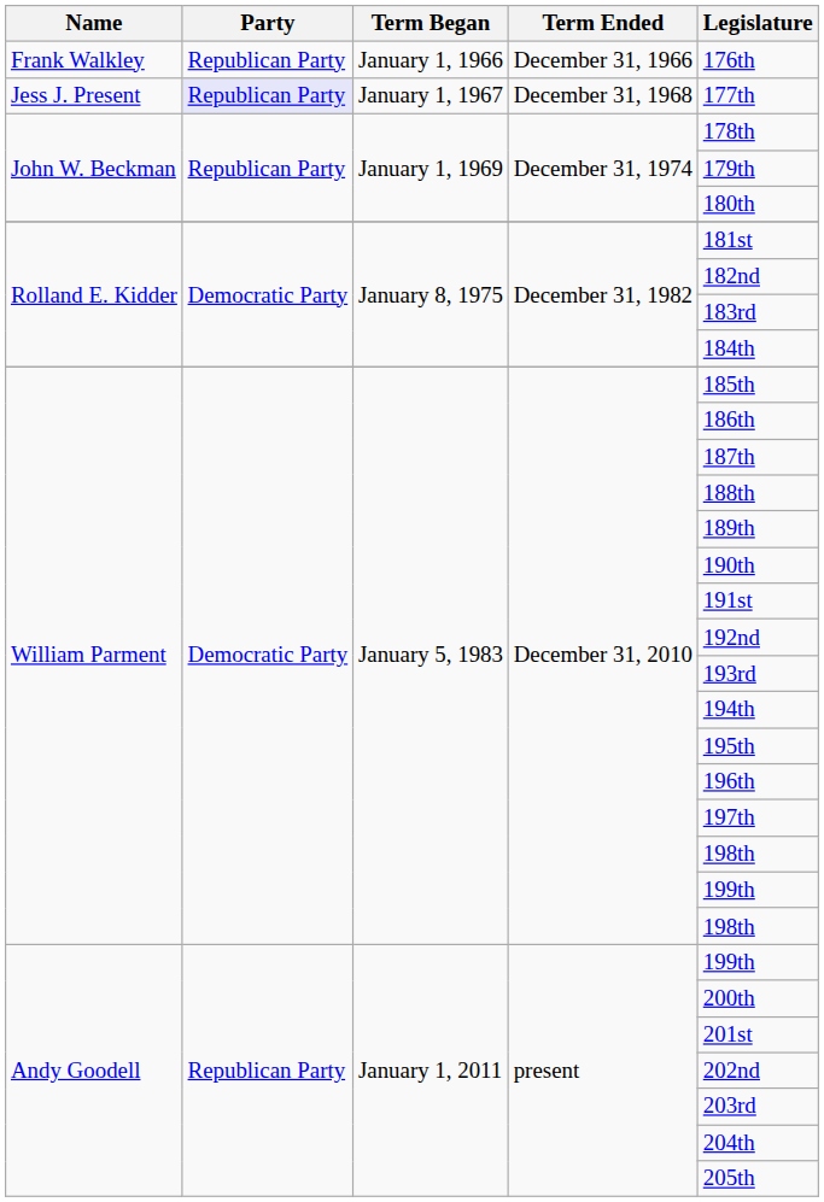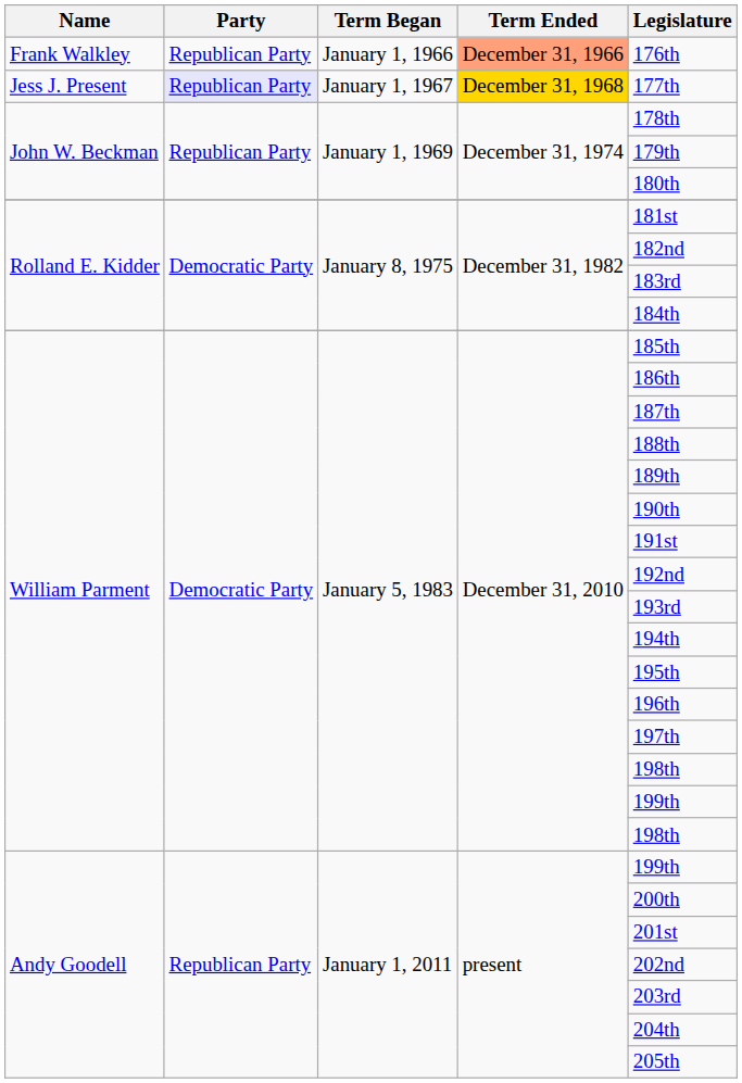Frank Walkley | Term Ended: no background -> lightsalmon background
Jess J. Present | Term Ended: no background -> gold background
